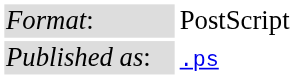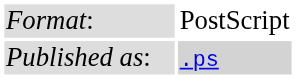Published as: | column 2: no background -> lightgrey background
